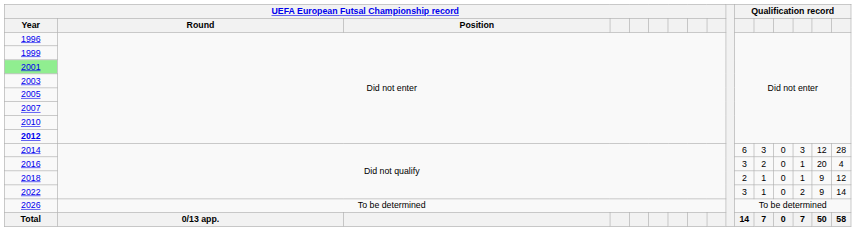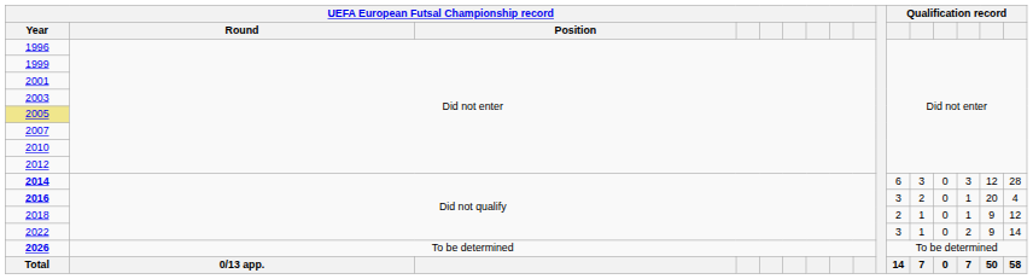2001 | UEFA European Futsal Championship record / Year: lightgreen background -> no background
2005 | UEFA European Futsal Championship record / Year: no background -> khaki background
2012 | UEFA European Futsal Championship record / Year: bold -> normal
2014 | UEFA European Futsal Championship record / Year: normal -> bold
2016 | UEFA European Futsal Championship record / Year: normal -> bold
2026 | UEFA European Futsal Championship record / Year: normal -> bold
